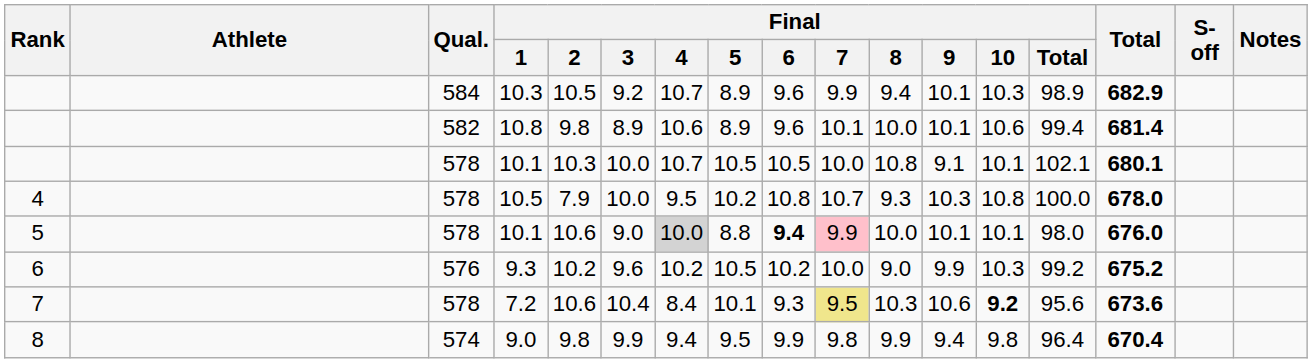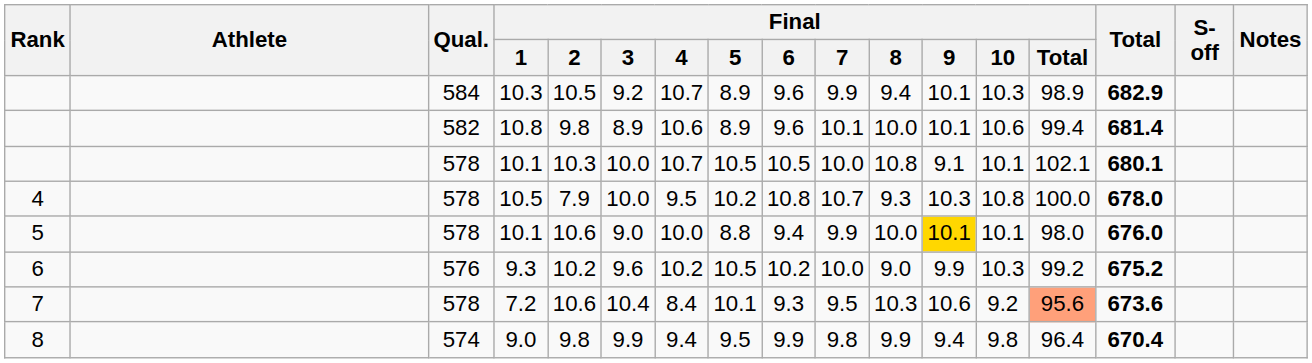5 / 10.1 | Final / 4: lightgrey background -> no background
5 / 10.1 | Final / 6: bold -> normal
5 / 10.1 | Final / 7: pink background -> no background
5 / 10.1 | Final / 9: no background -> gold background
7.2 | Final / 7: khaki background -> no background
7.2 | Final / 10: bold -> normal
7.2 | Final / Total: no background -> lightsalmon background
